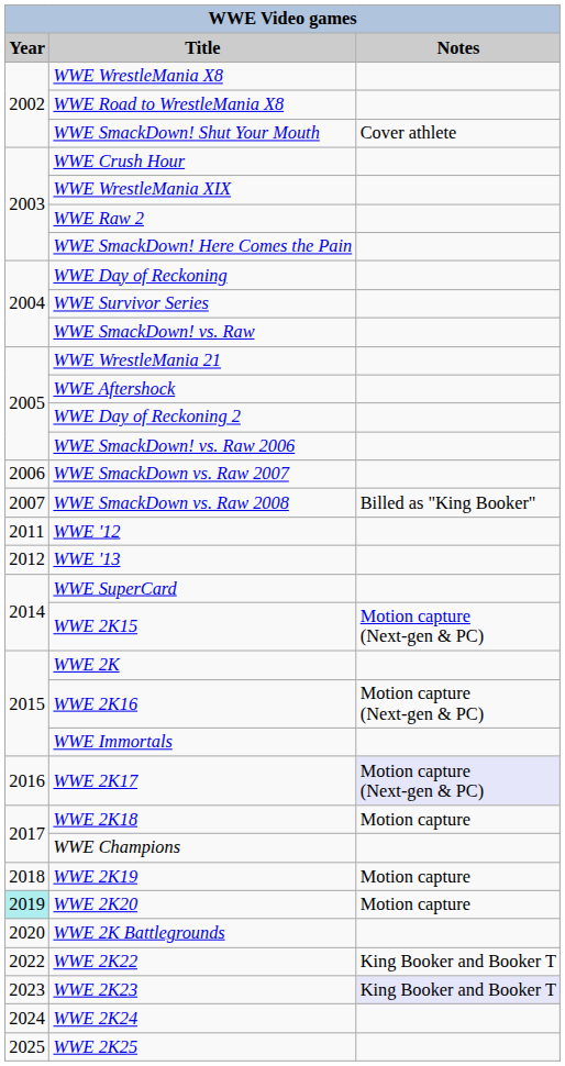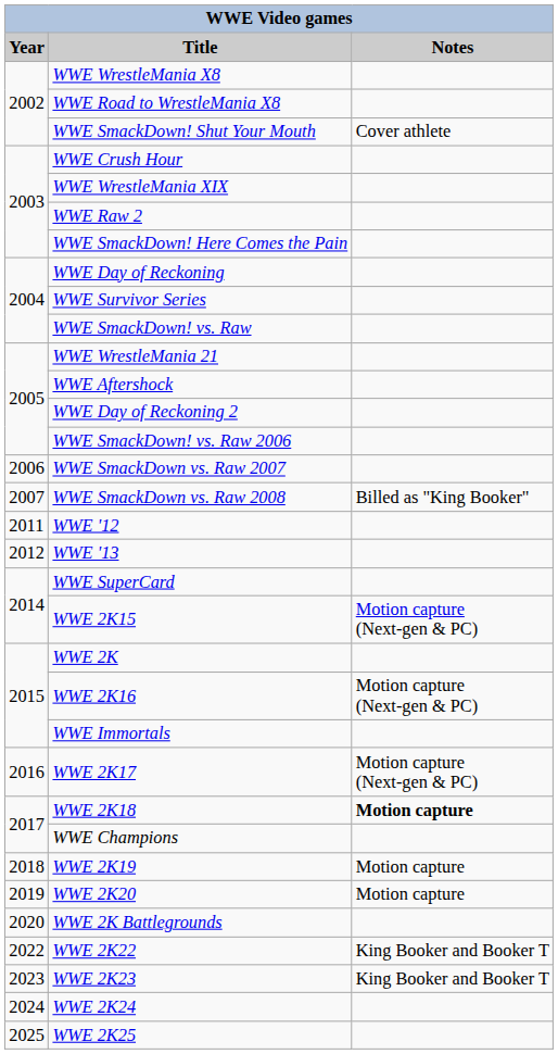WWE 2K17 | Notes: lavender background -> no background
WWE 2K18 | Notes: normal -> bold
WWE 2K20 | Year: paleturquoise background -> no background
WWE 2K23 | Notes: lavender background -> no background
